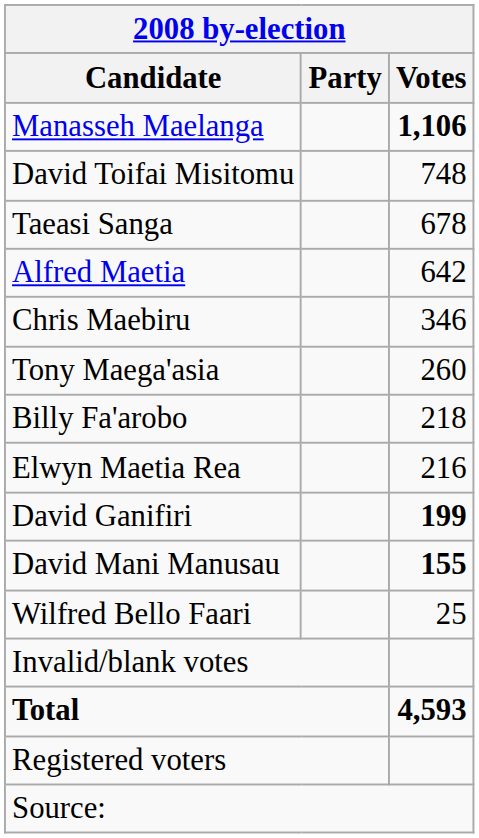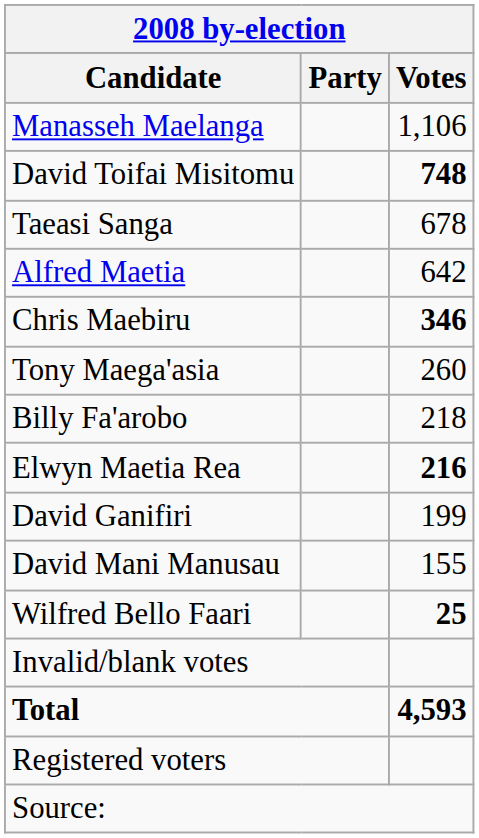Manasseh Maelanga | Votes: bold -> normal
David Toifai Misitomu | Votes: normal -> bold
Chris Maebiru | Votes: normal -> bold
Elwyn Maetia Rea | Votes: normal -> bold
David Ganifiri | Votes: bold -> normal
David Mani Manusau | Votes: bold -> normal
Wilfred Bello Faari | Votes: normal -> bold
